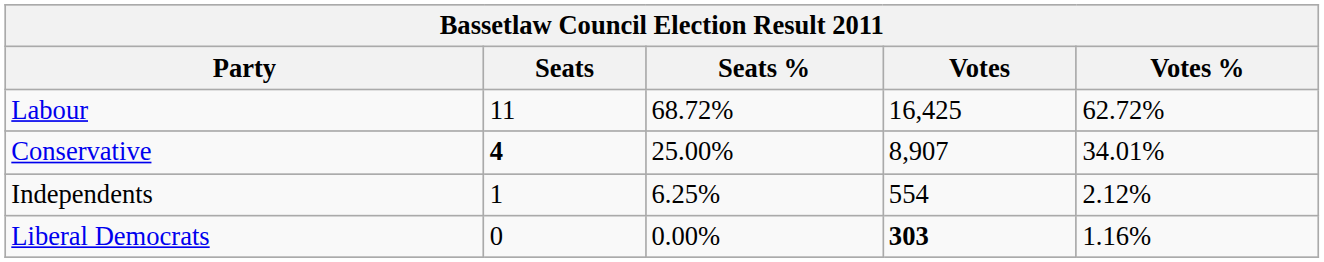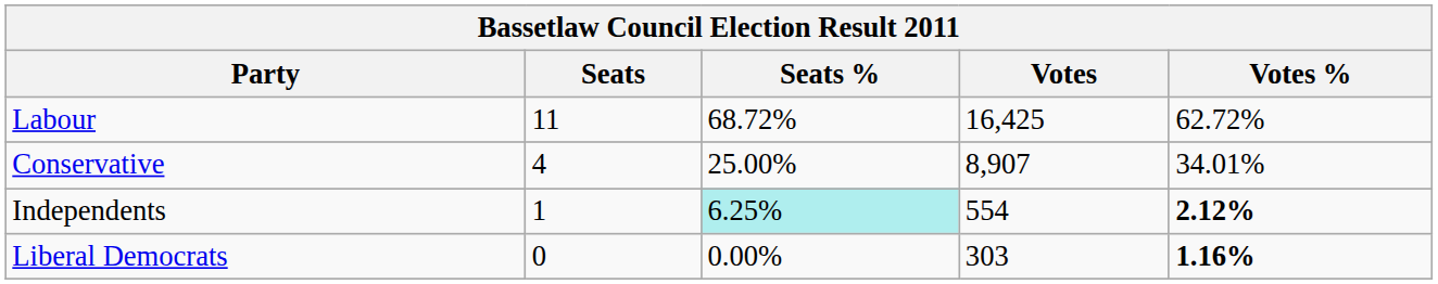Conservative | Seats: bold -> normal
Independents | Seats %: no background -> paleturquoise background
Independents | Votes %: normal -> bold
Liberal Democrats | Votes: bold -> normal
Liberal Democrats | Votes %: normal -> bold
